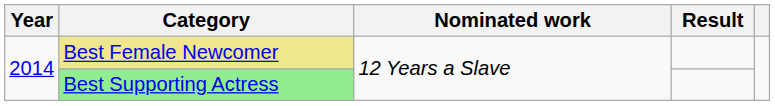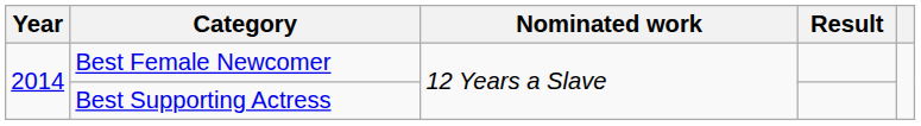Best Female Newcomer | Category: khaki background -> no background
Best Supporting Actress | Category: lightgreen background -> no background
